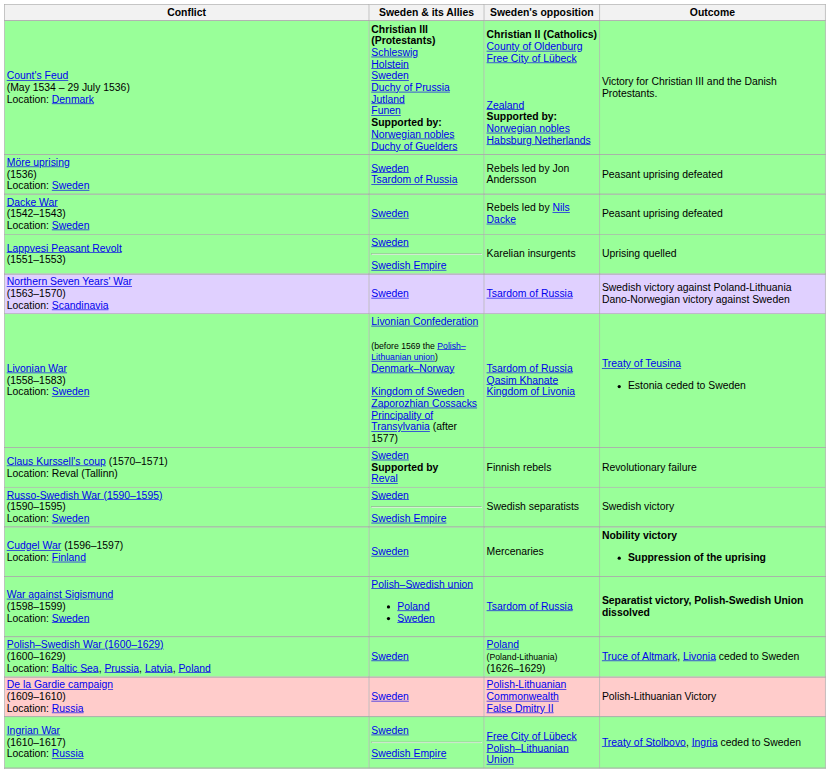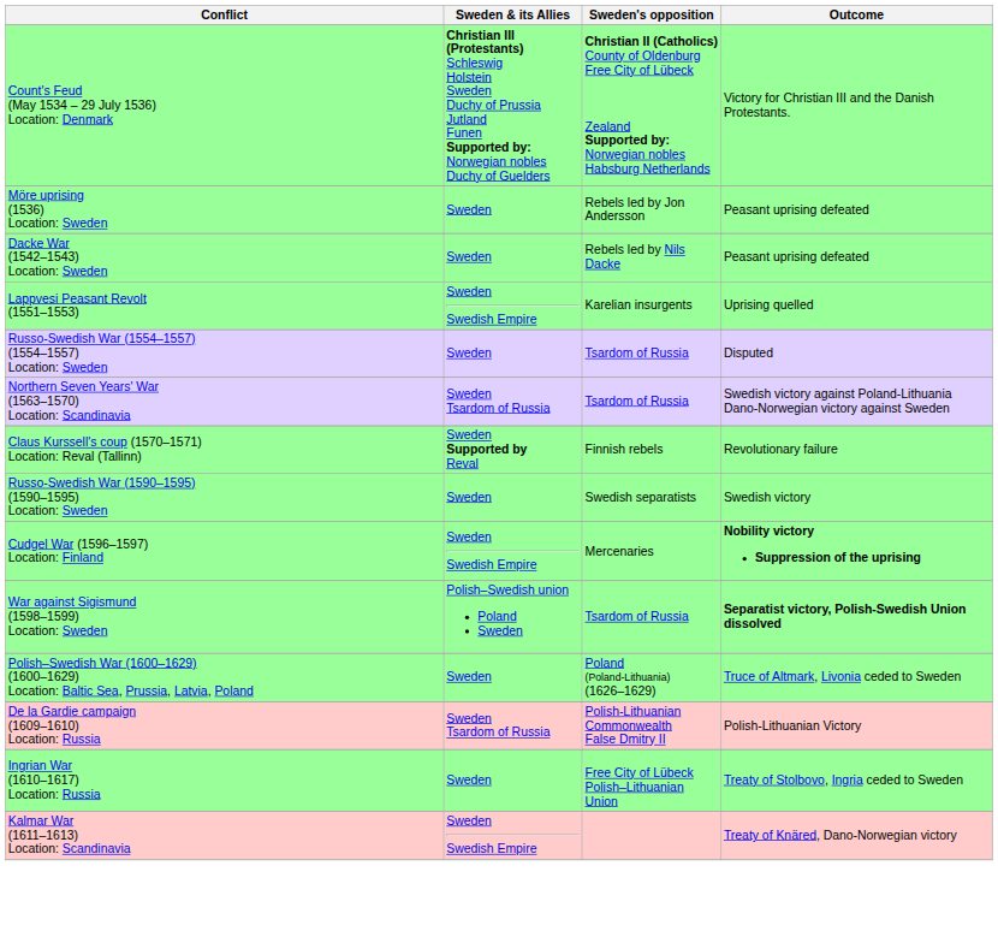Möre uprising (1536) Location: Sweden | Sweden & its Allies: Sweden Tsardom of Russia -> Sweden
+ row: Russo-Swedish War (1554–1557) (1554–1557) Location: Sweden | Sweden | Tsardom of Russia | Disputed
Northern Seven Years' War (1563–1570) Location: Scandinavia | Sweden & its Allies: Sweden -> Sweden Tsardom of Russia
- row: Livonian War (1558–1583) Location: Sweden | Livonian Confederation (before 1569 the Polish–Lithuanian union) Denmark–Norway Kingdom of Sweden Zaporozhian Cossacks Principality of Transylvania (after 1577) | Tsardom of Russia Qasim Khanate Kingdom of Livonia | Treaty of Teusina Estonia ceded to Sweden
Russo-Swedish War (1590–1595) (1590–1595) Location: Sweden | Sweden & its Allies: Sweden Swedish Empire -> Sweden
Cudgel War (1596–1597) Location: Finland | Sweden & its Allies: Sweden -> Sweden Swedish Empire
De la Gardie campaign (1609–1610) Location: Russia | Sweden & its Allies: Sweden -> Sweden Tsardom of Russia
Ingrian War (1610–1617) Location: Russia | Sweden & its Allies: Sweden Swedish Empire -> Sweden
+ row: Kalmar War (1611–1613) Location: Scandinavia | Sweden Swedish Empire | Treaty of Knäred, Dano-Norwegian victory
